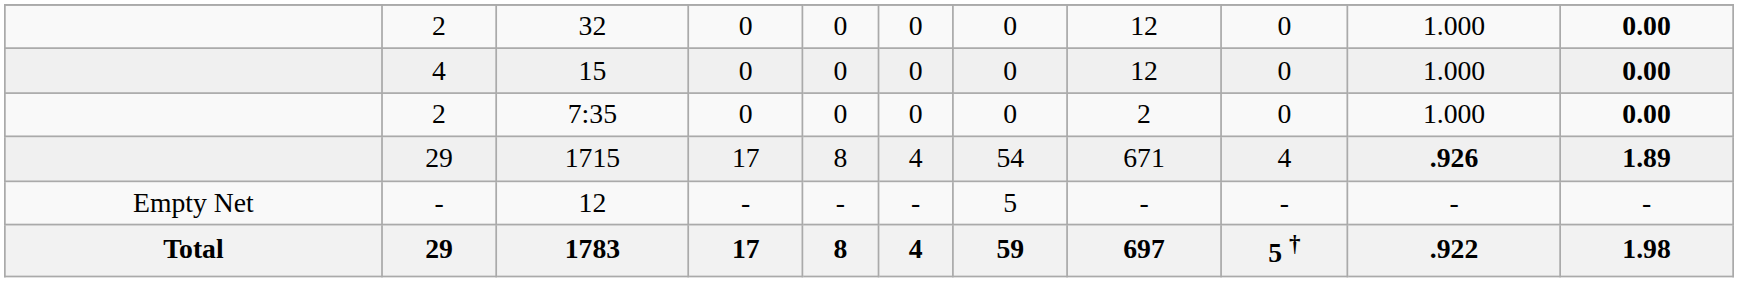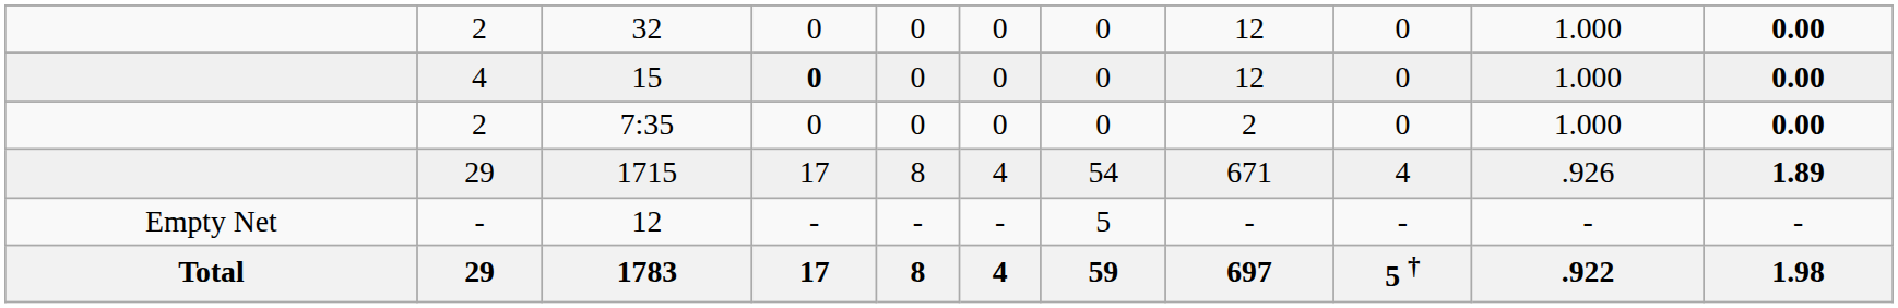15 | column 4: normal -> bold
1715 | column 10: bold -> normal
